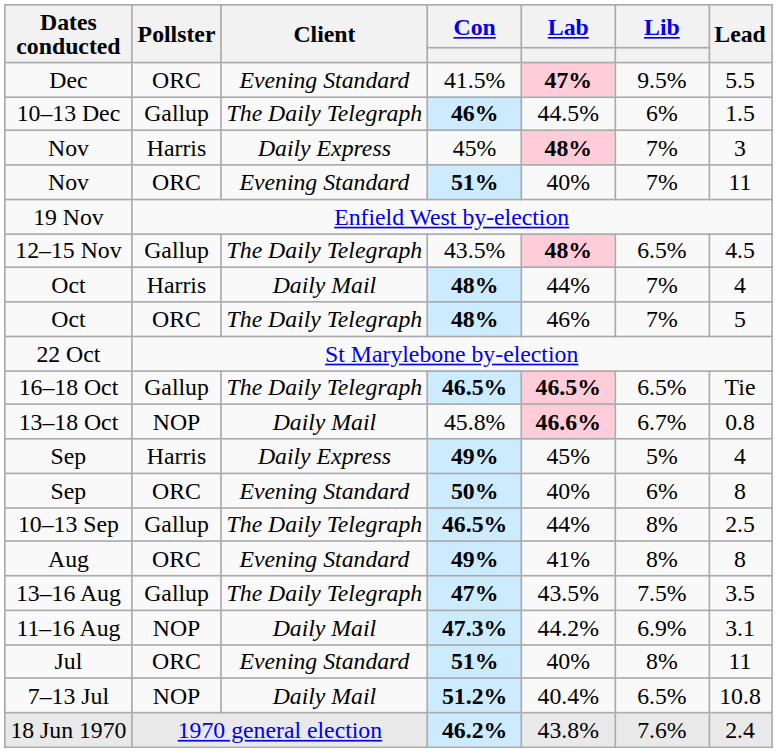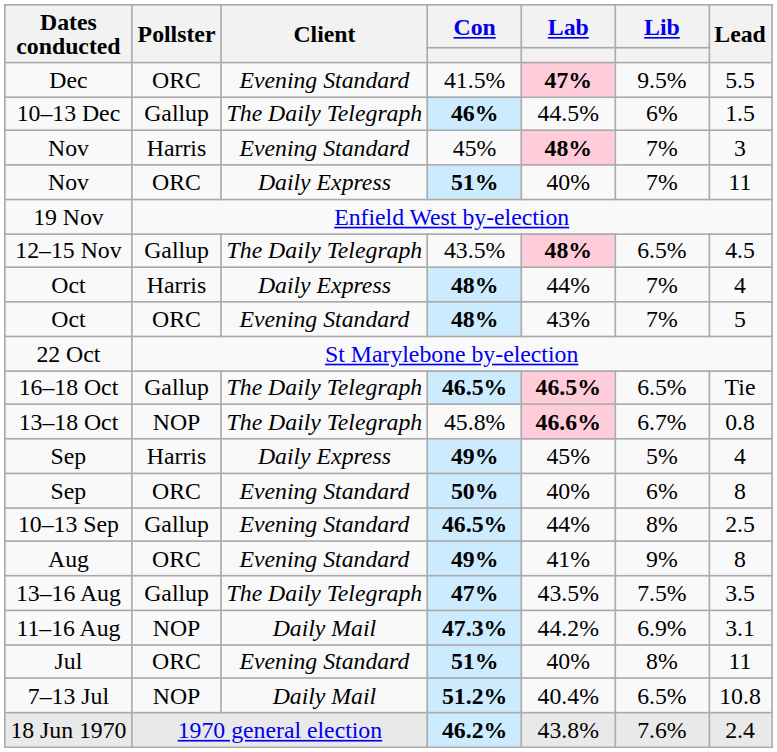Nov / Harris | Client: Daily Express -> Evening Standard
Nov / ORC | Client: Evening Standard -> Daily Express
Oct / Harris | Client: Daily Mail -> Daily Express
Oct / ORC | Client: The Daily Telegraph -> Evening Standard
Oct / ORC | Lab: 46% -> 43%
13–18 Oct | Client: Daily Mail -> The Daily Telegraph
10–13 Sep | Client: The Daily Telegraph -> Evening Standard
Aug | Lib: 8% -> 9%
